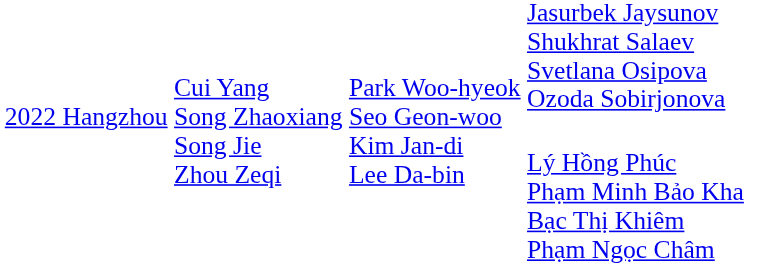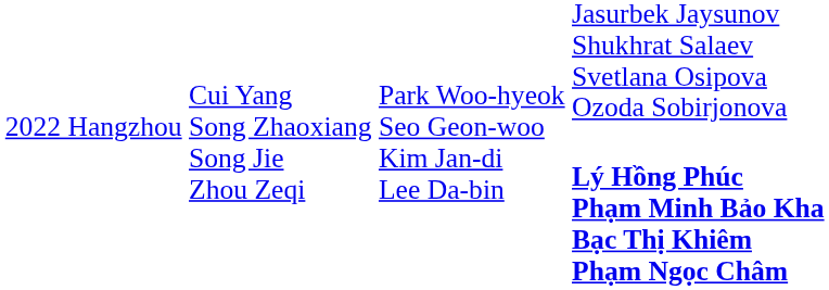row 2 | column 4: normal -> bold
